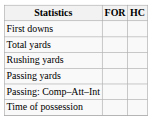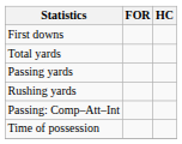rows swapped: Rushing yards <-> Passing yards
